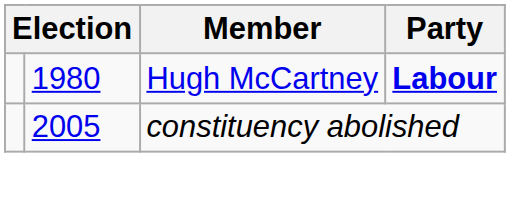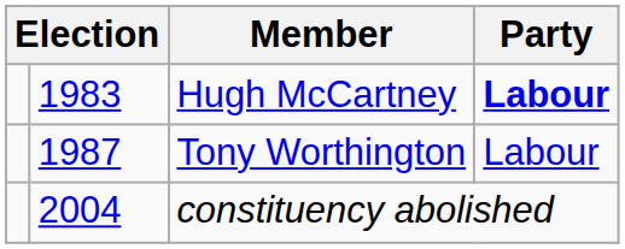Hugh McCartney | column 2: 1980 -> 1983
+ row: 1987 | Tony Worthington | Labour
constituency abolished | column 2: 2005 -> 2004
